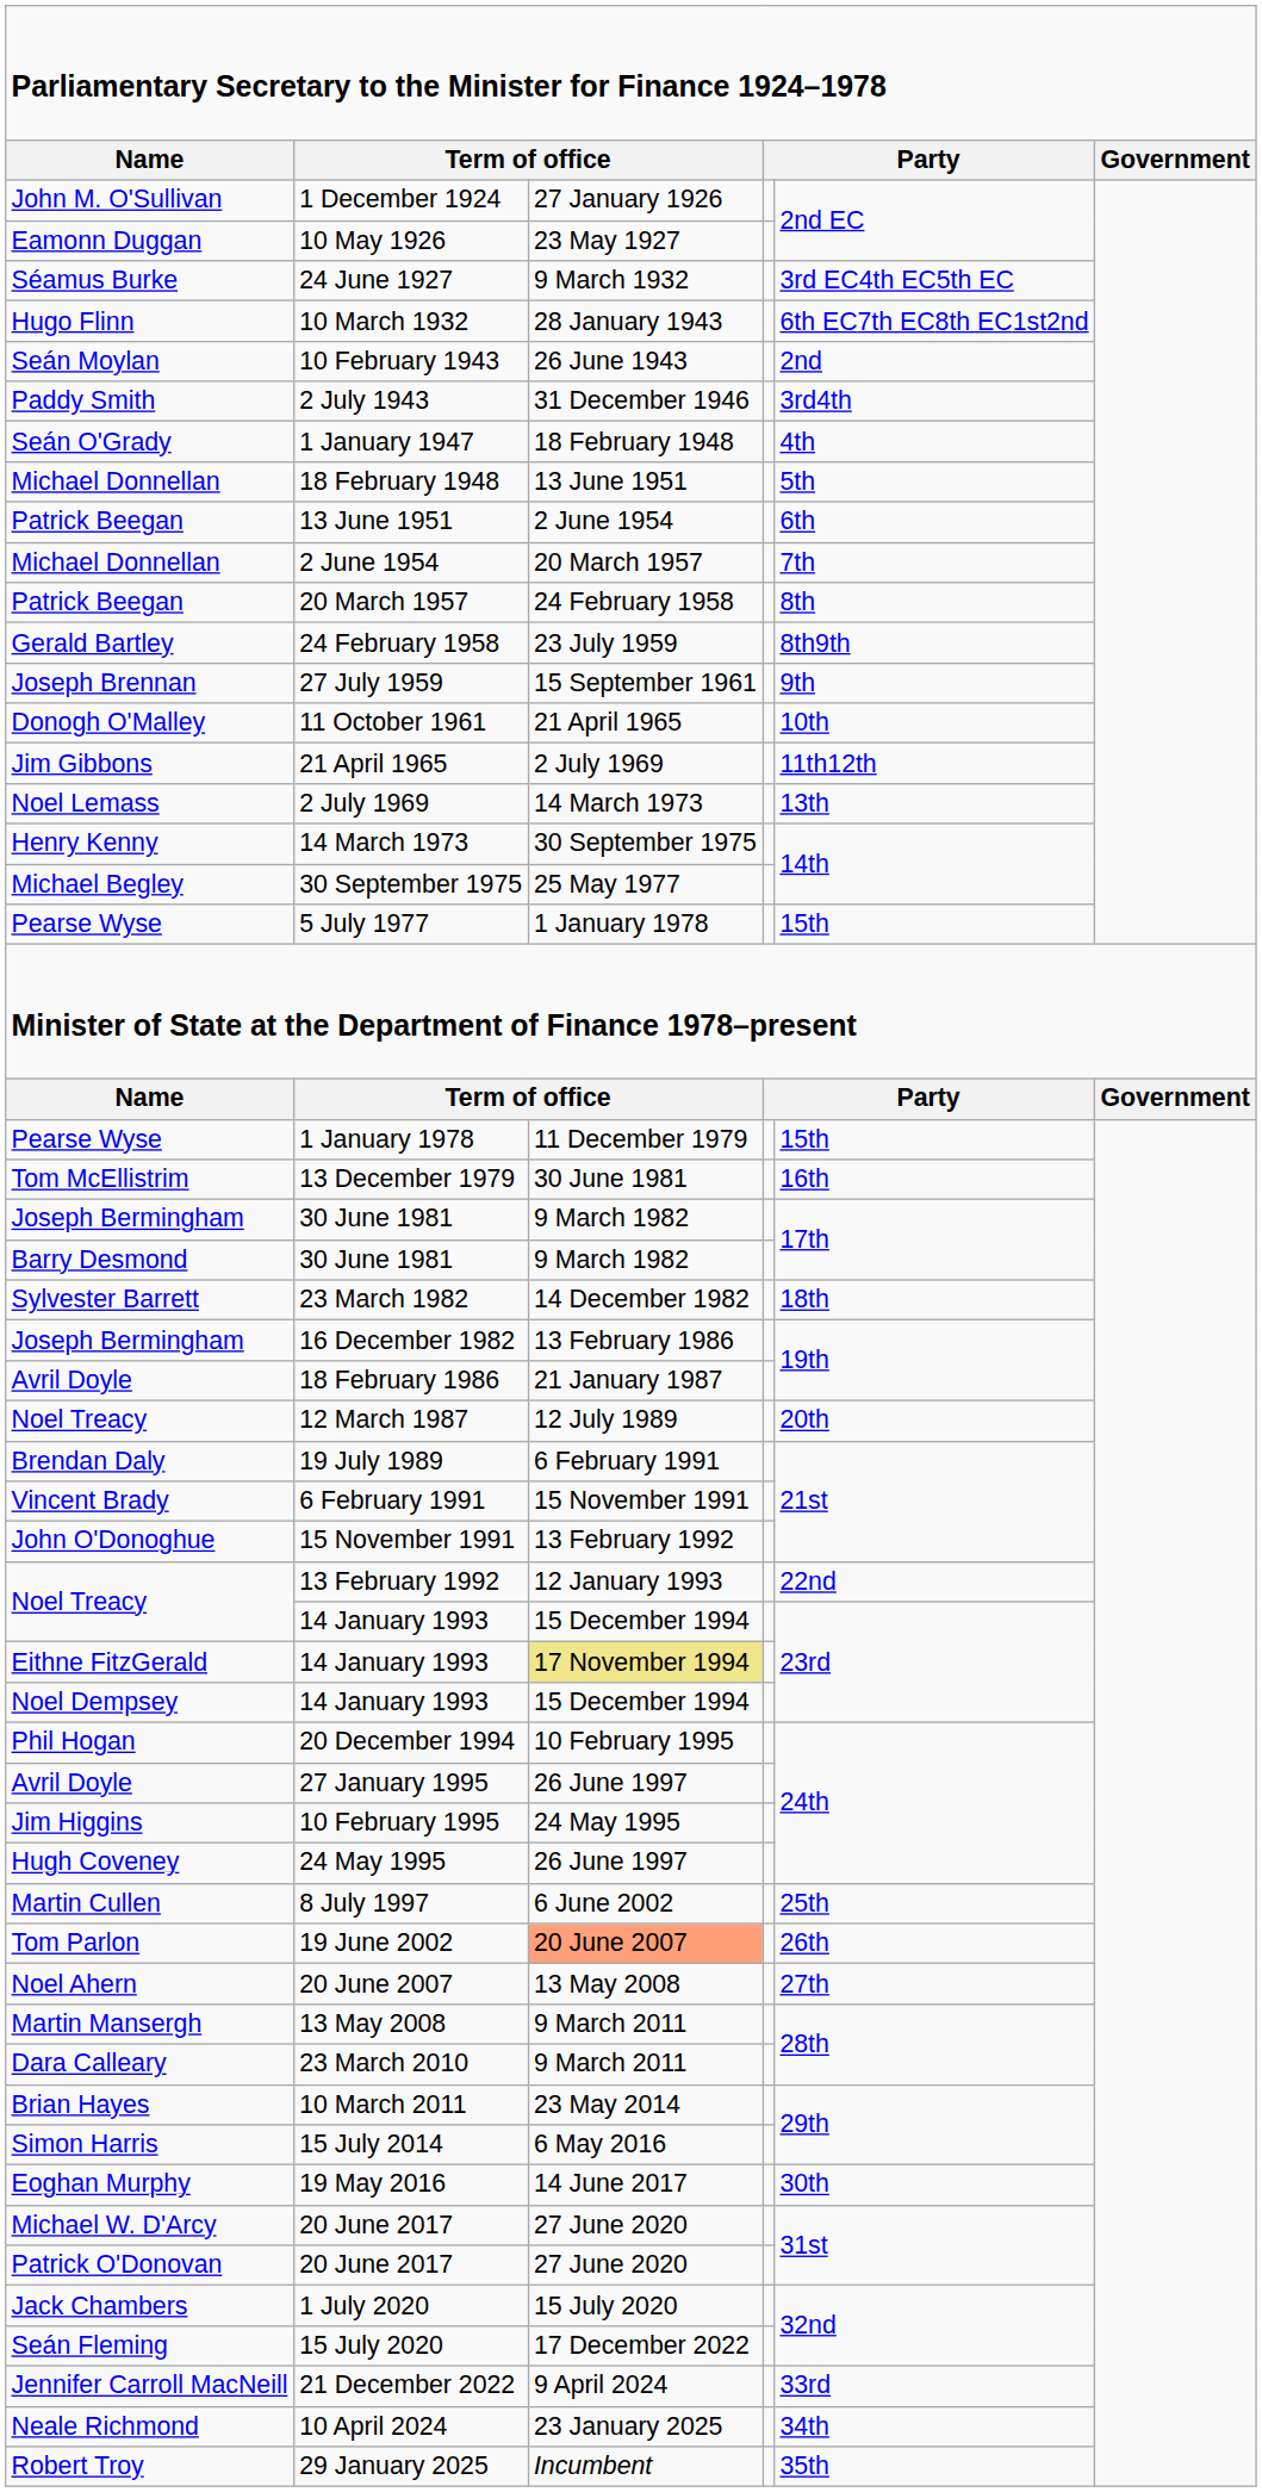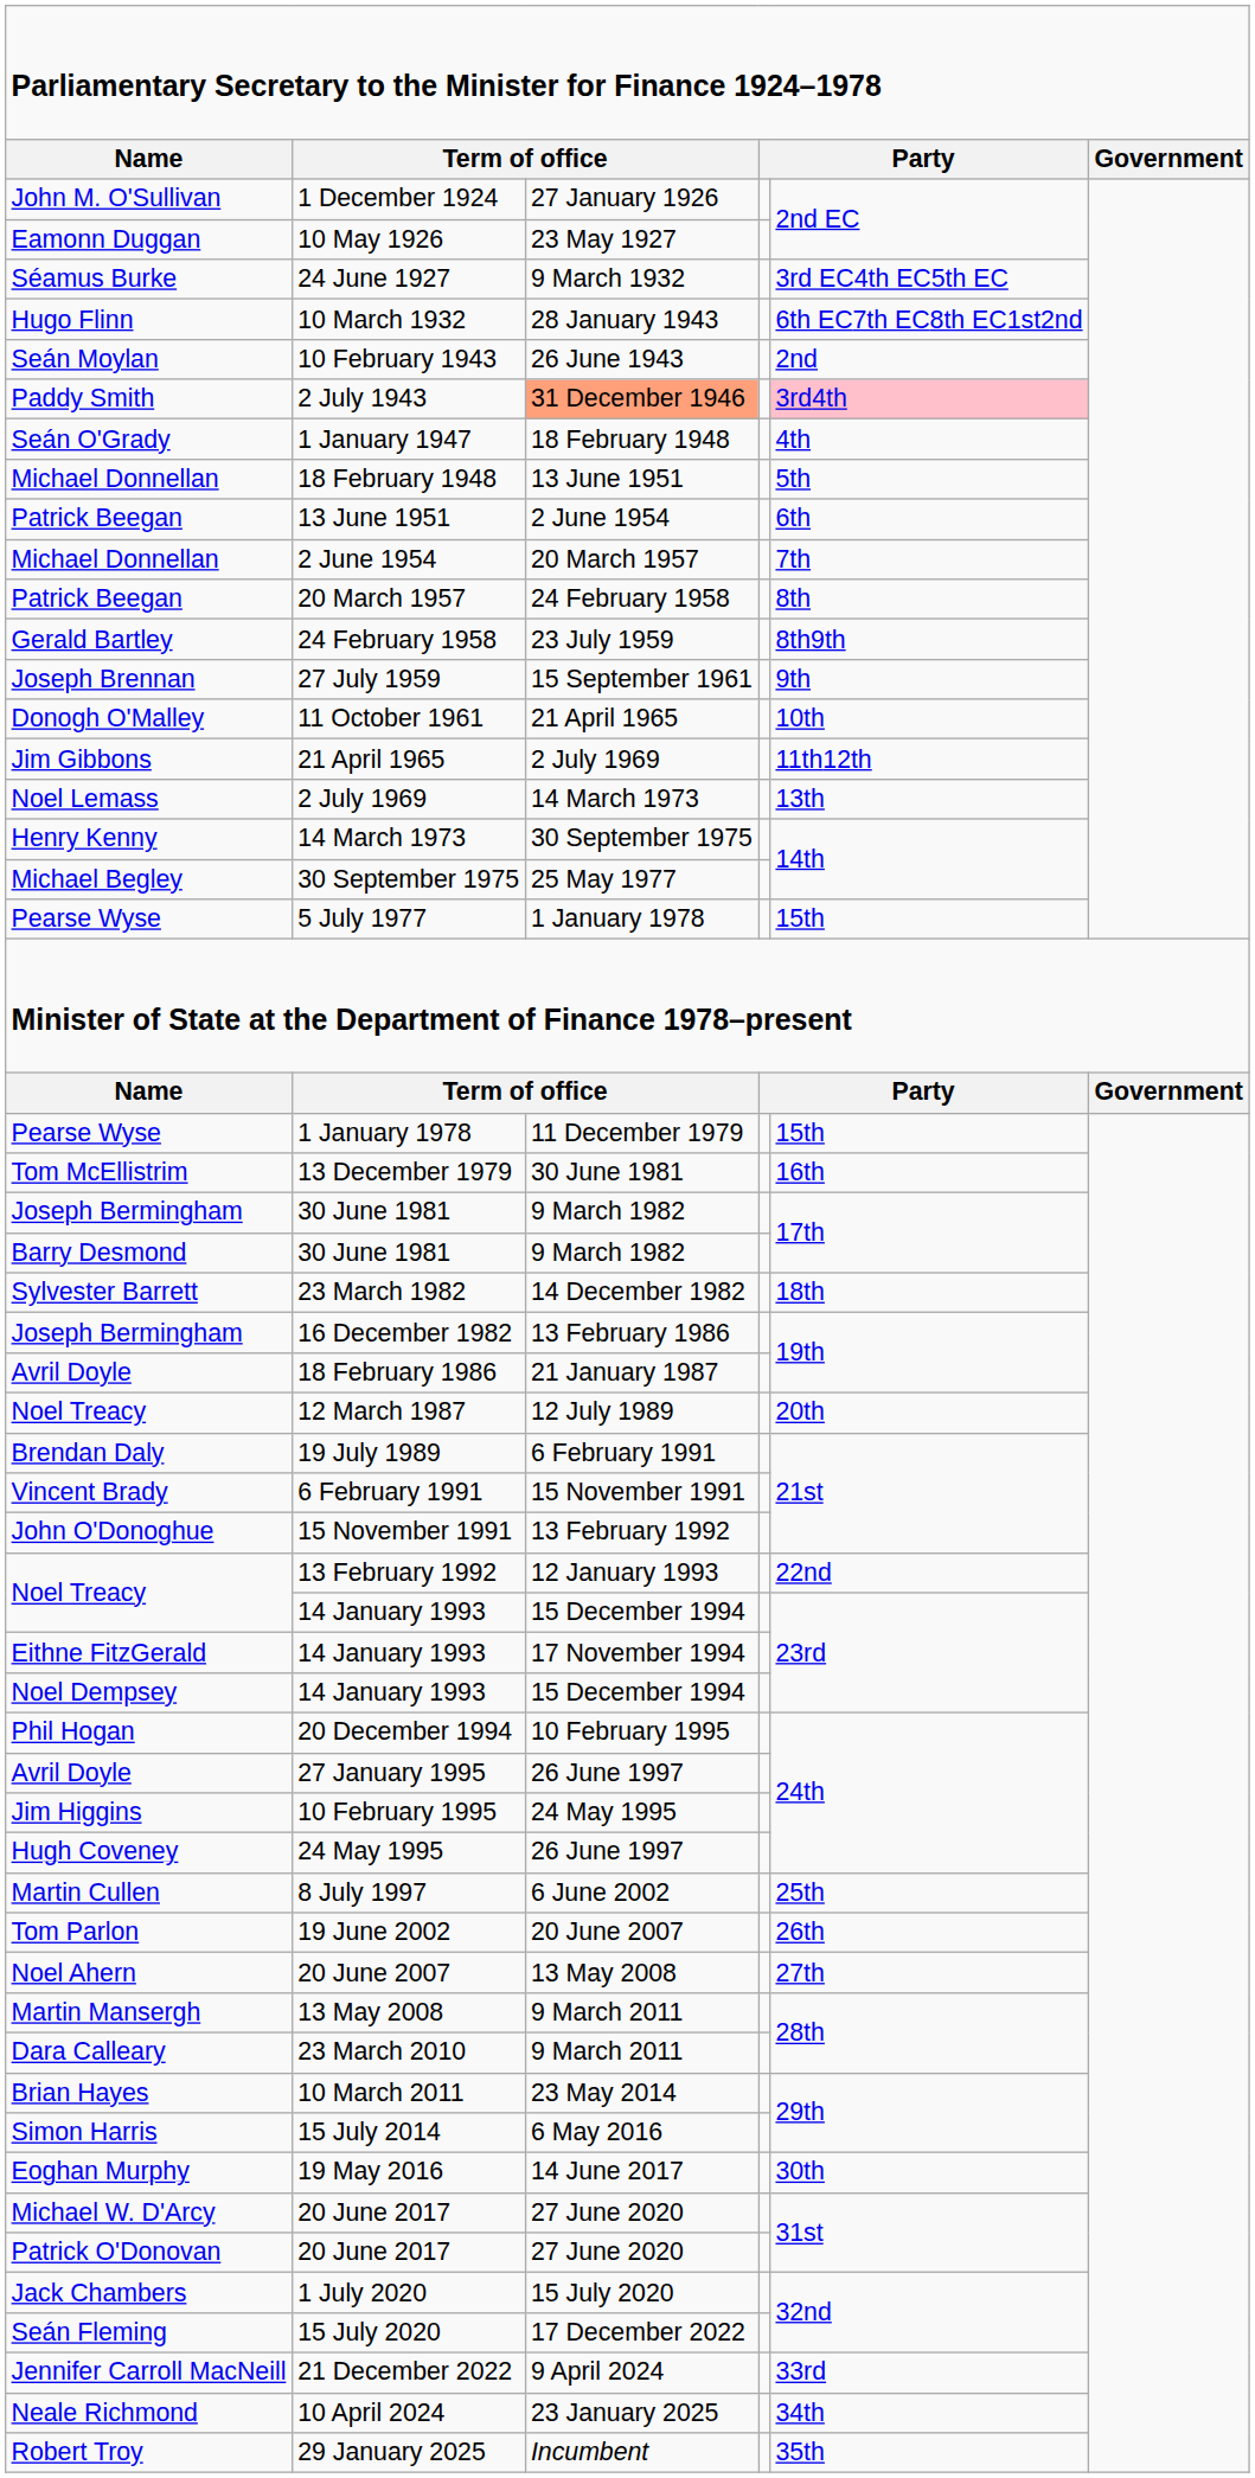2 July 1943 | column 3: no background -> lightsalmon background
2 July 1943 | column 5: no background -> pink background
Eithne FitzGerald / 14 January 1993 | column 3: khaki background -> no background
19 June 2002 | column 3: lightsalmon background -> no background
